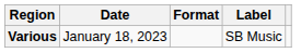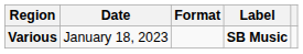Various | Label: normal -> bold
